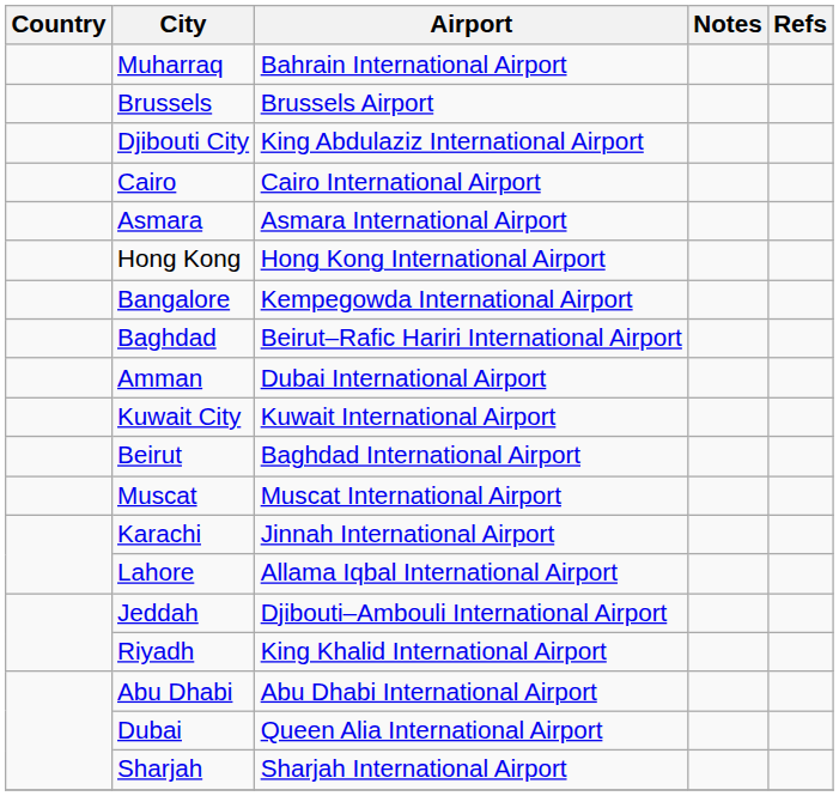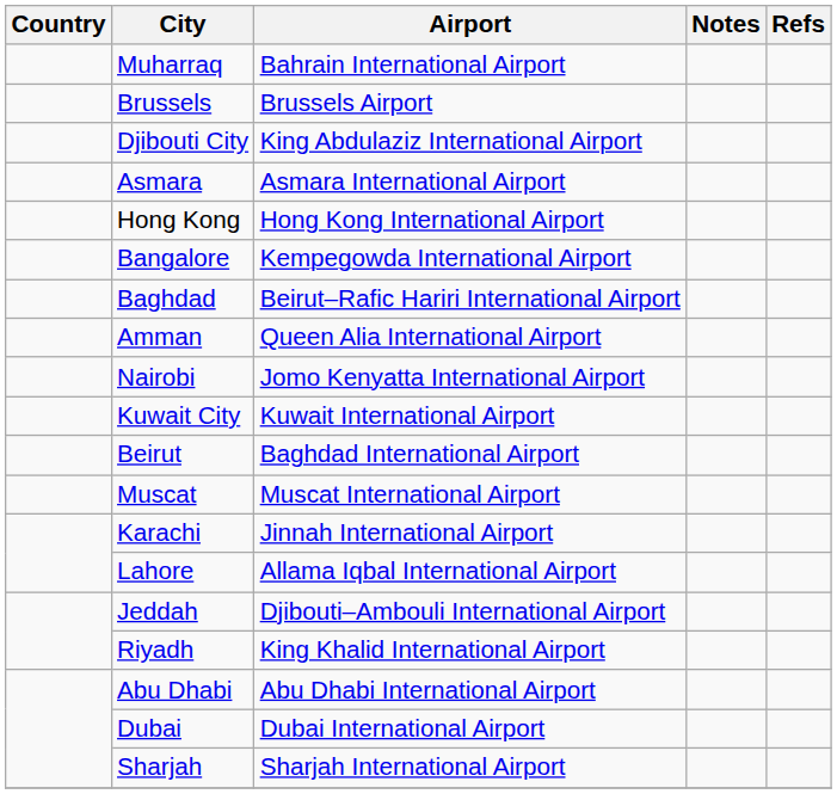- row: Cairo | Cairo International Airport
Amman | Airport: Dubai International Airport -> Queen Alia International Airport
+ row: Nairobi | Jomo Kenyatta International Airport
Dubai | Airport: Queen Alia International Airport -> Dubai International Airport
